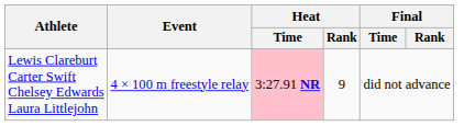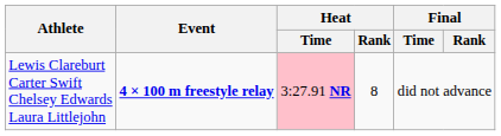row 3 | Event: normal -> bold
row 3 | Heat / Rank: 9 -> 8
